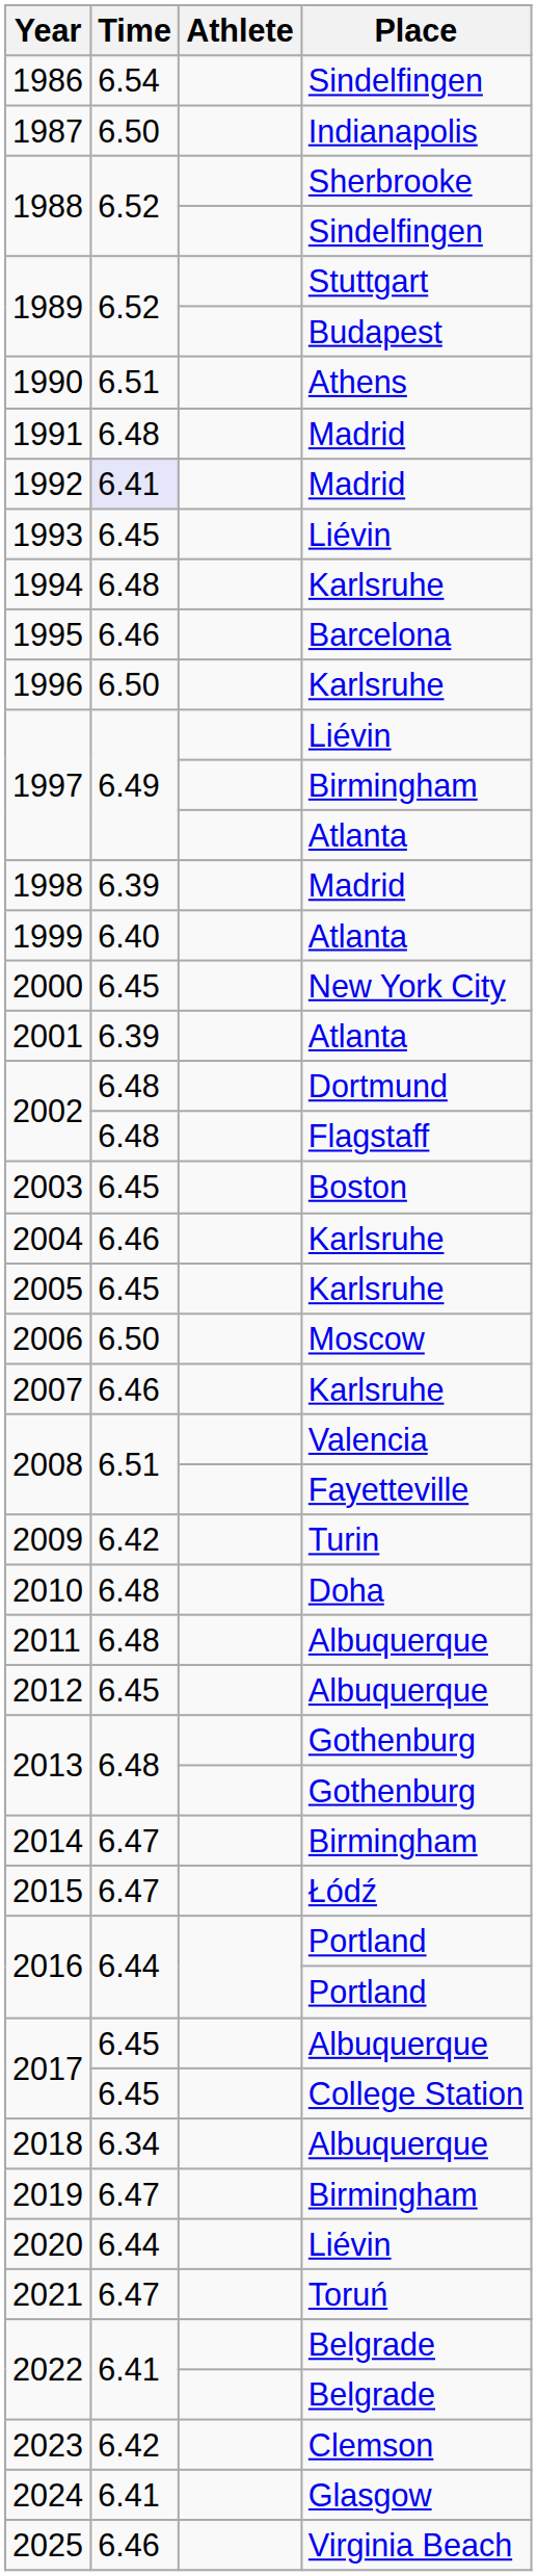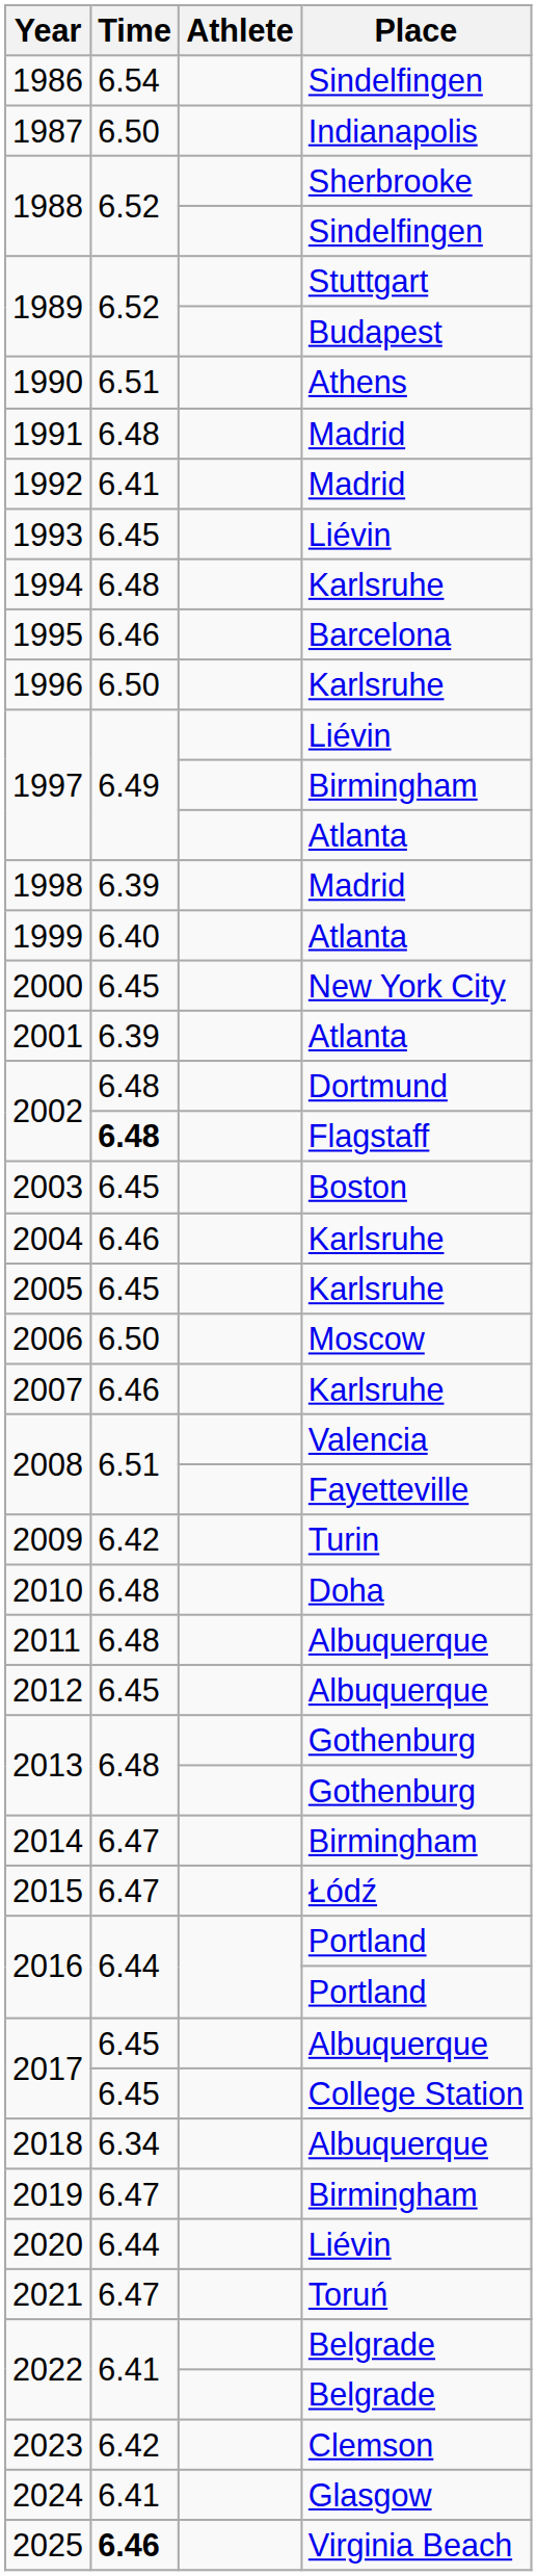1992 | Time: lavender background -> no background
2002 / Flagstaff | Time: normal -> bold
2025 | Time: normal -> bold
